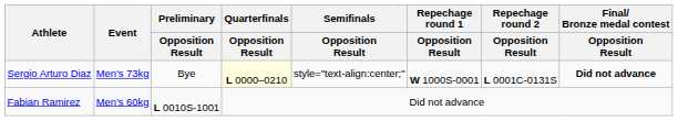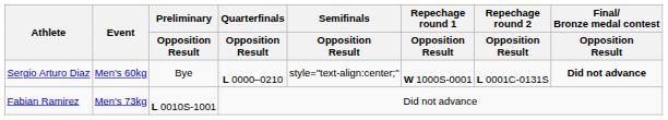Sergio Arturo Diaz | Event: Men's 73kg -> Men's 60kg
Sergio Arturo Diaz | Quarterfinals / Opposition Result: lightyellow background -> no background
Fabian Ramirez | Event: Men's 60kg -> Men's 73kg
